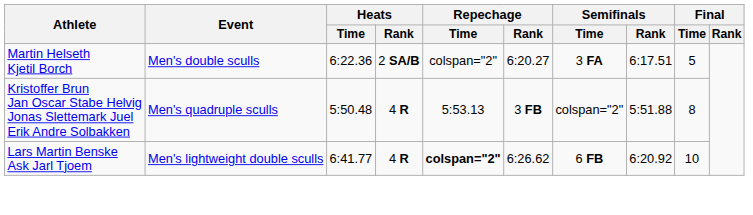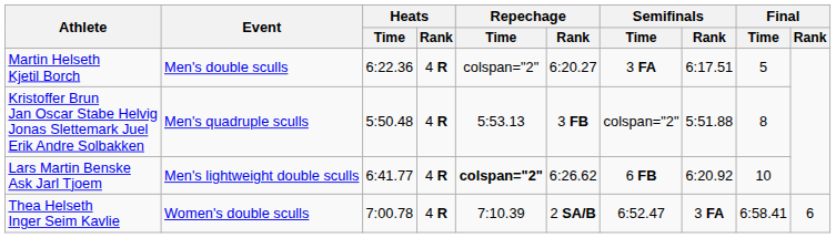Martin Helseth Kjetil Borch | Heats / Rank: 2 SA/B -> 4 R
+ row: Thea Helseth Inger Seim Kavlie | Women's double sculls | 7:00.78 | 4 R | 7:10.39 | 2 SA/B | 6:52.47 | 3 FA | 6:58.41 | 6
